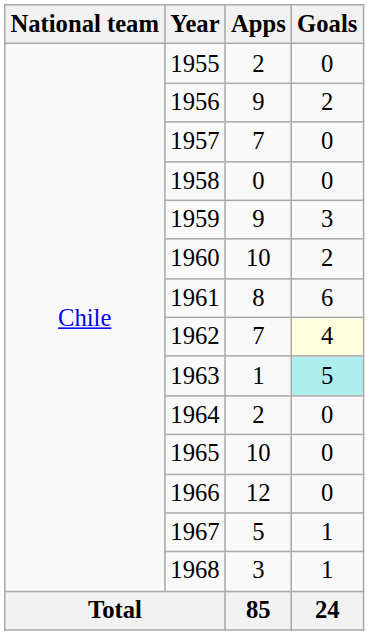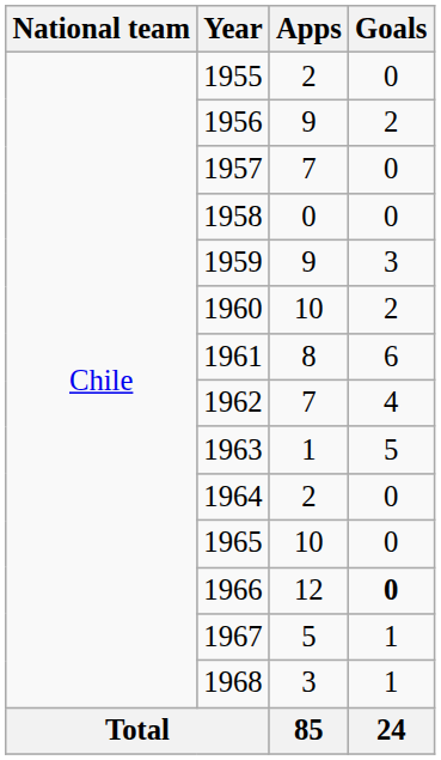1962 | Goals: lightyellow background -> no background
1963 | Goals: paleturquoise background -> no background
1966 | Goals: normal -> bold
